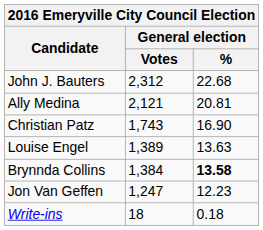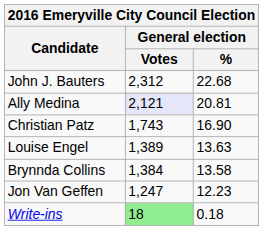Ally Medina | General election / Votes: no background -> lavender background
Brynnda Collins | General election / %: bold -> normal
Write-ins | General election / Votes: no background -> lightgreen background
